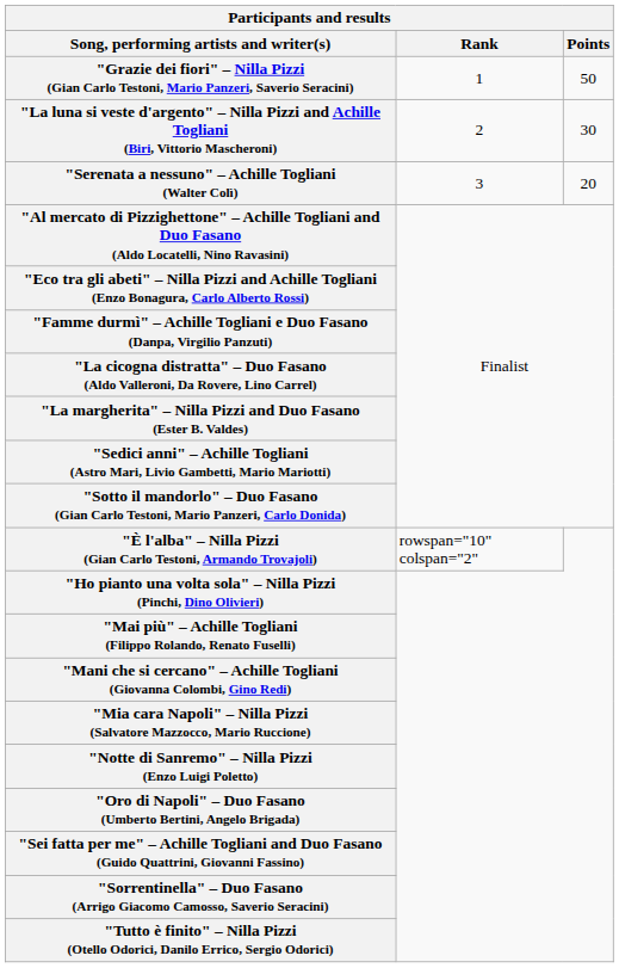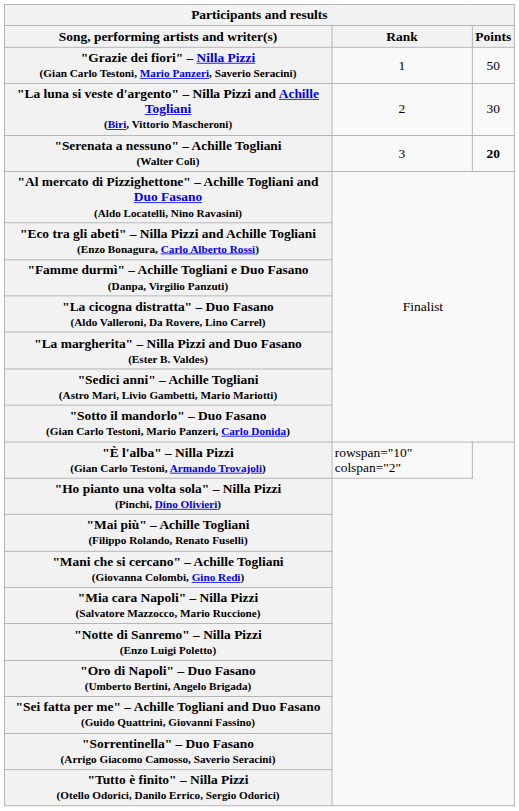"Serenata a nessuno" – Achille Togliani (Walter Colì) | Points: normal -> bold
